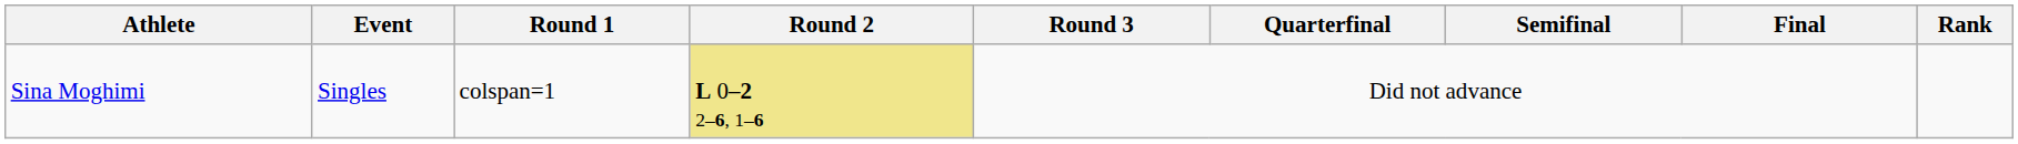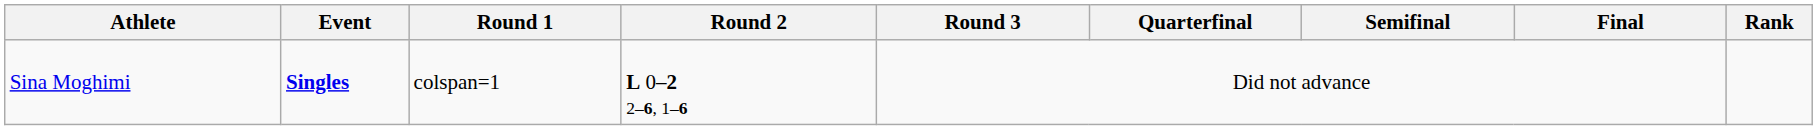Sina Moghimi | Event: normal -> bold
Sina Moghimi | Round 2: khaki background -> no background
